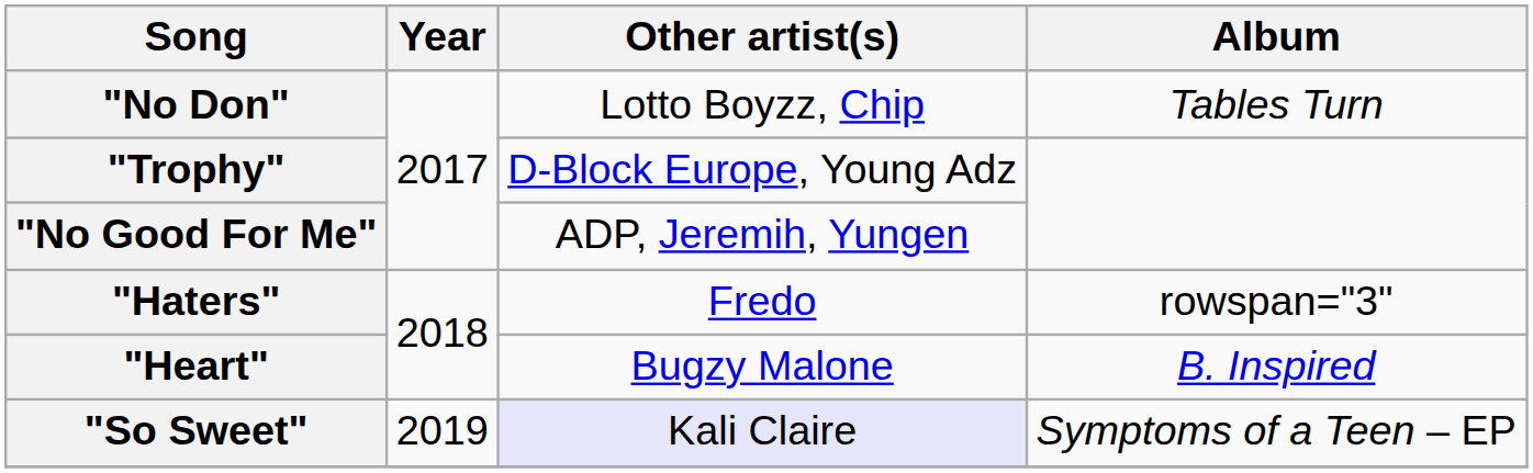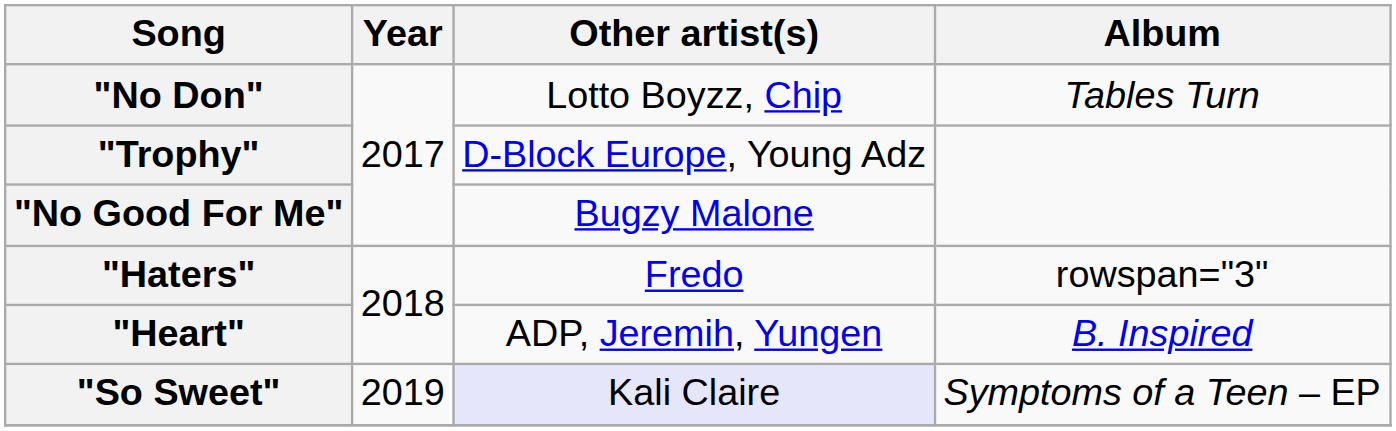"No Good For Me" | Other artist(s): ADP, Jeremih, Yungen -> Bugzy Malone
"Heart" | Other artist(s): Bugzy Malone -> ADP, Jeremih, Yungen
